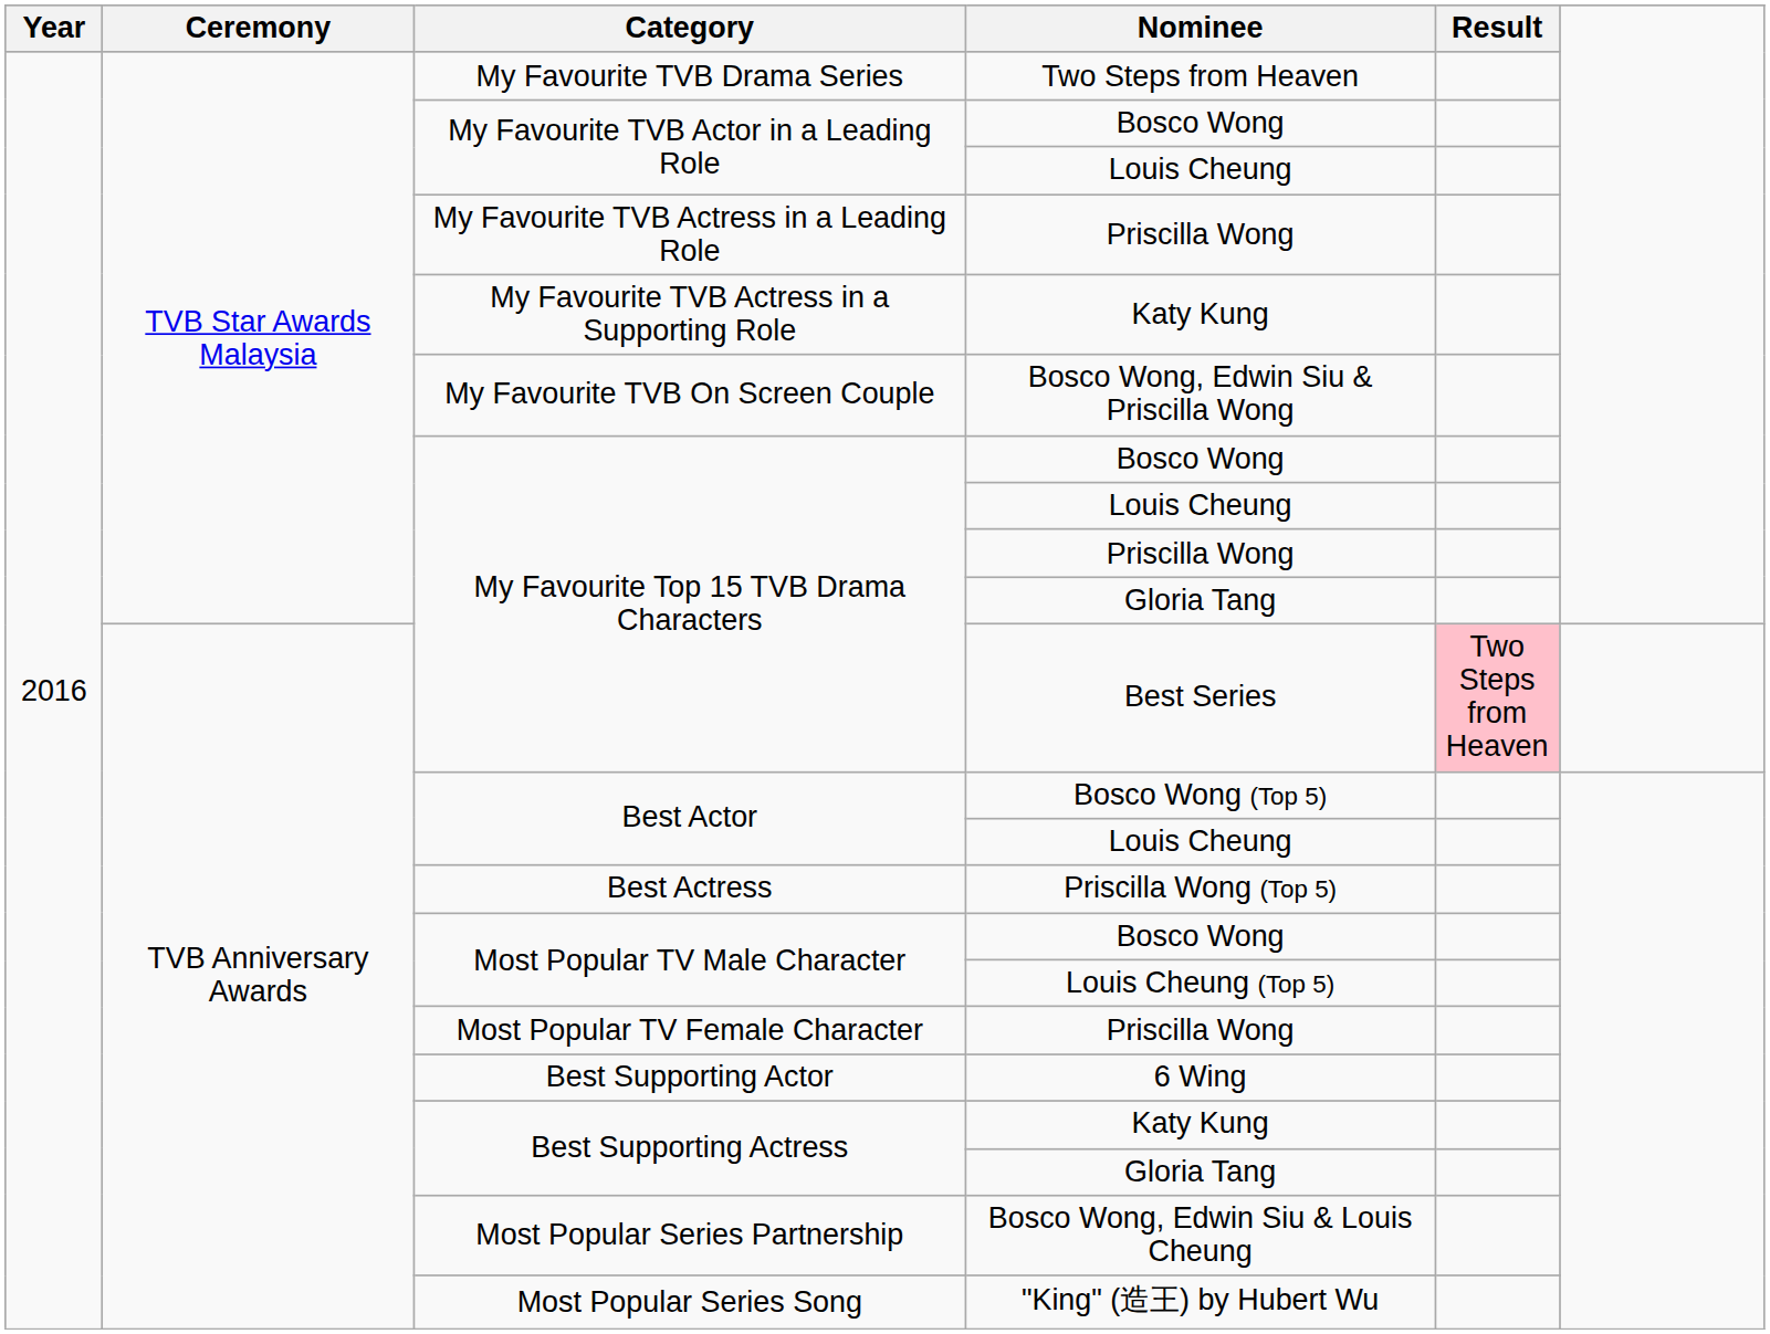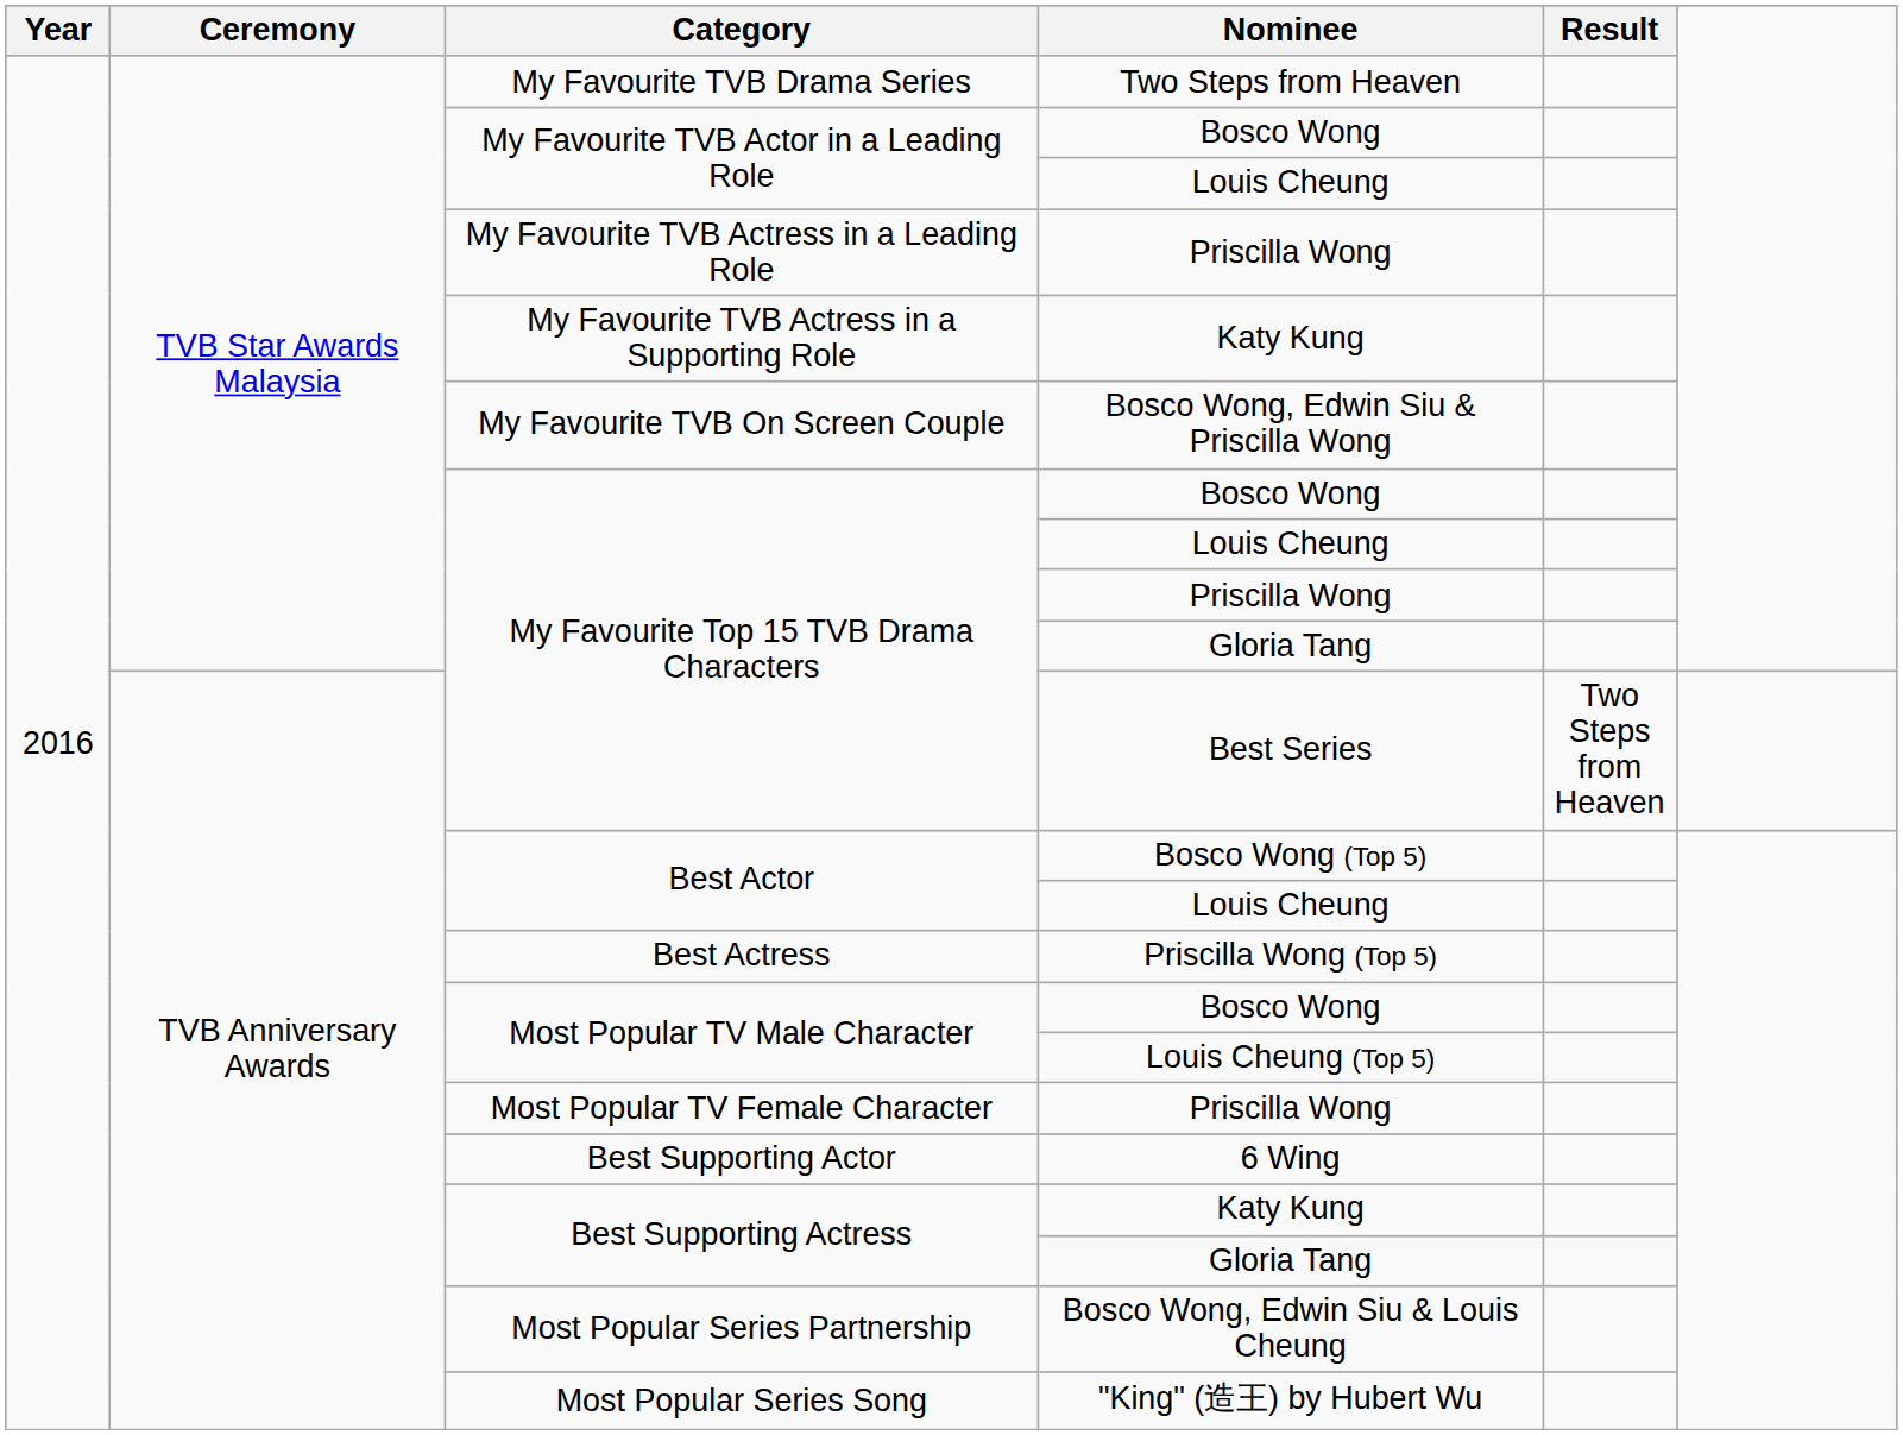My Favourite Top 15 TVB Drama Characters / Best Series | Result: pink background -> no background
